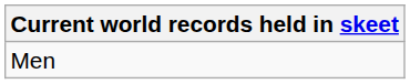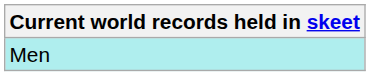Men | column 1: no background -> paleturquoise background
